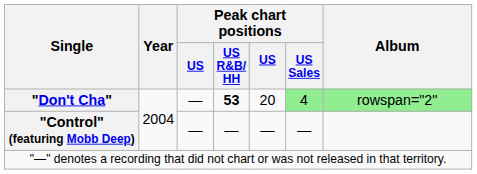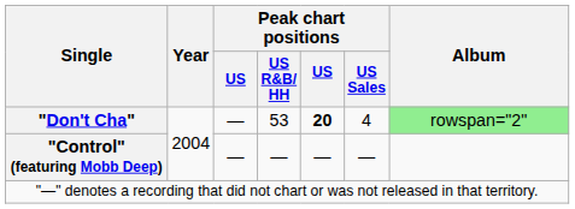"Don't Cha" | Peak chart positions / US R&B/ HH: bold -> normal
"Don't Cha" | column 5: normal -> bold
"Don't Cha" | Peak chart positions / US Sales: lightgreen background -> no background
